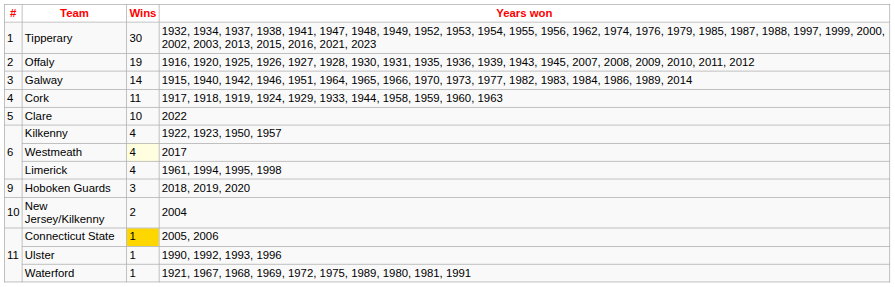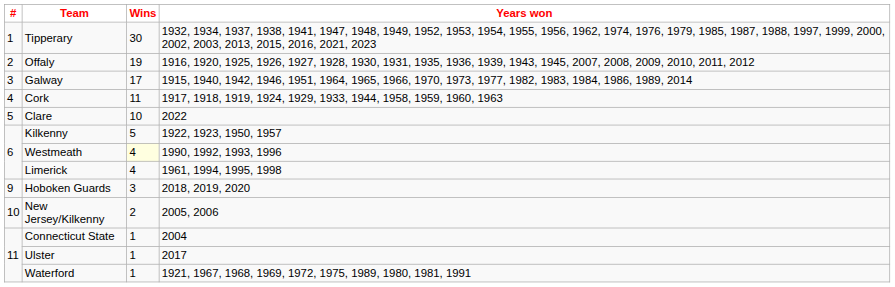Galway | Wins: 14 -> 17
Kilkenny | Wins: 4 -> 5
Westmeath | Years won: 2017 -> 1990, 1992, 1993, 1996
New Jersey/Kilkenny | Years won: 2004 -> 2005, 2006
Connecticut State | Wins: gold background -> no background
Connecticut State | Years won: 2005, 2006 -> 2004
Ulster | Years won: 1990, 1992, 1993, 1996 -> 2017
